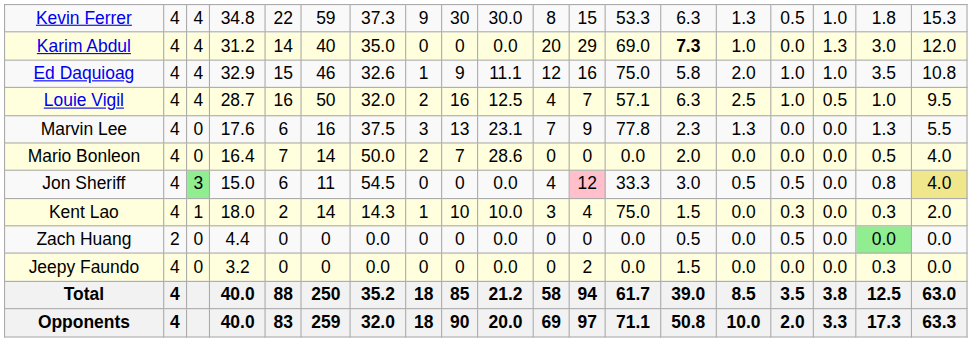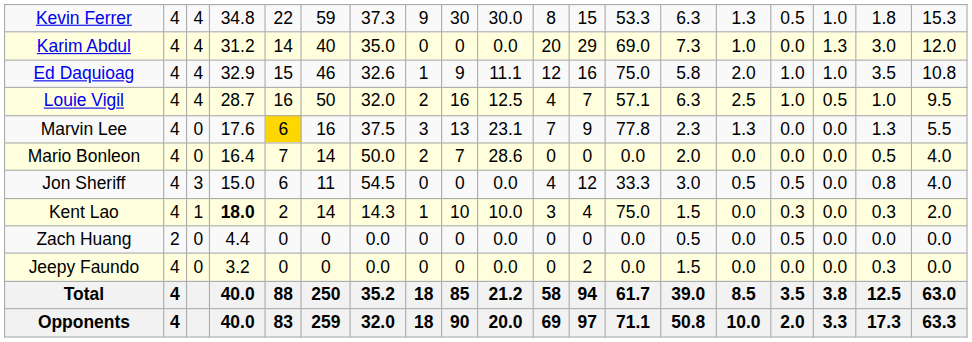Karim Abdul | column 14: bold -> normal
Marvin Lee | column 5: no background -> gold background
Jon Sheriff | column 3: lightgreen background -> no background
Jon Sheriff | column 12: pink background -> no background
Jon Sheriff | column 19: khaki background -> no background
Kent Lao | column 4: normal -> bold
Zach Huang | column 18: lightgreen background -> no background
